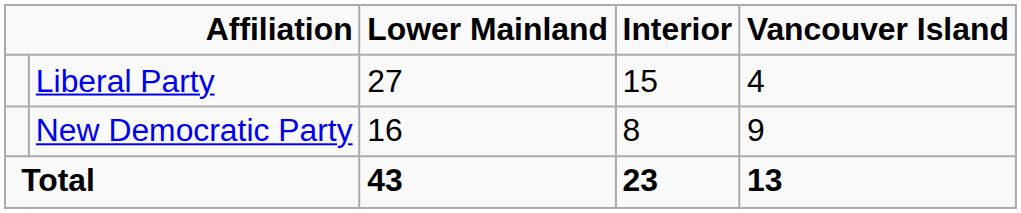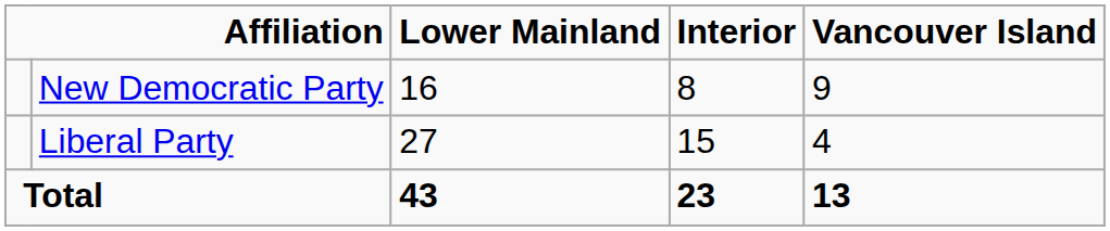rows swapped: Liberal Party <-> New Democratic Party
